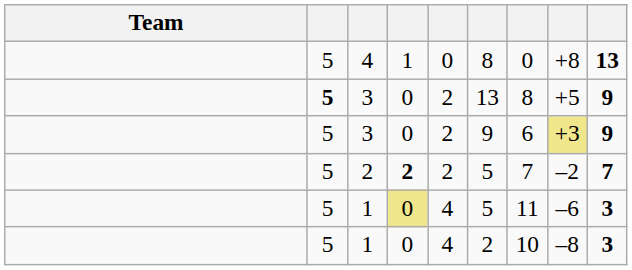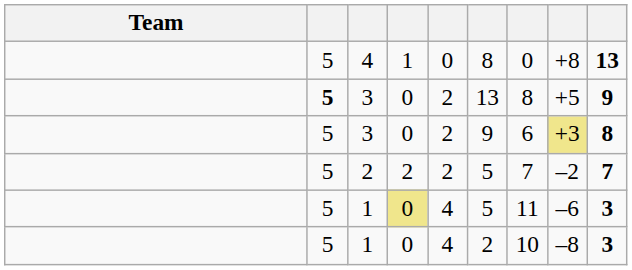row 4 | column 9: 9 -> 8
row 5 | column 4: bold -> normal
